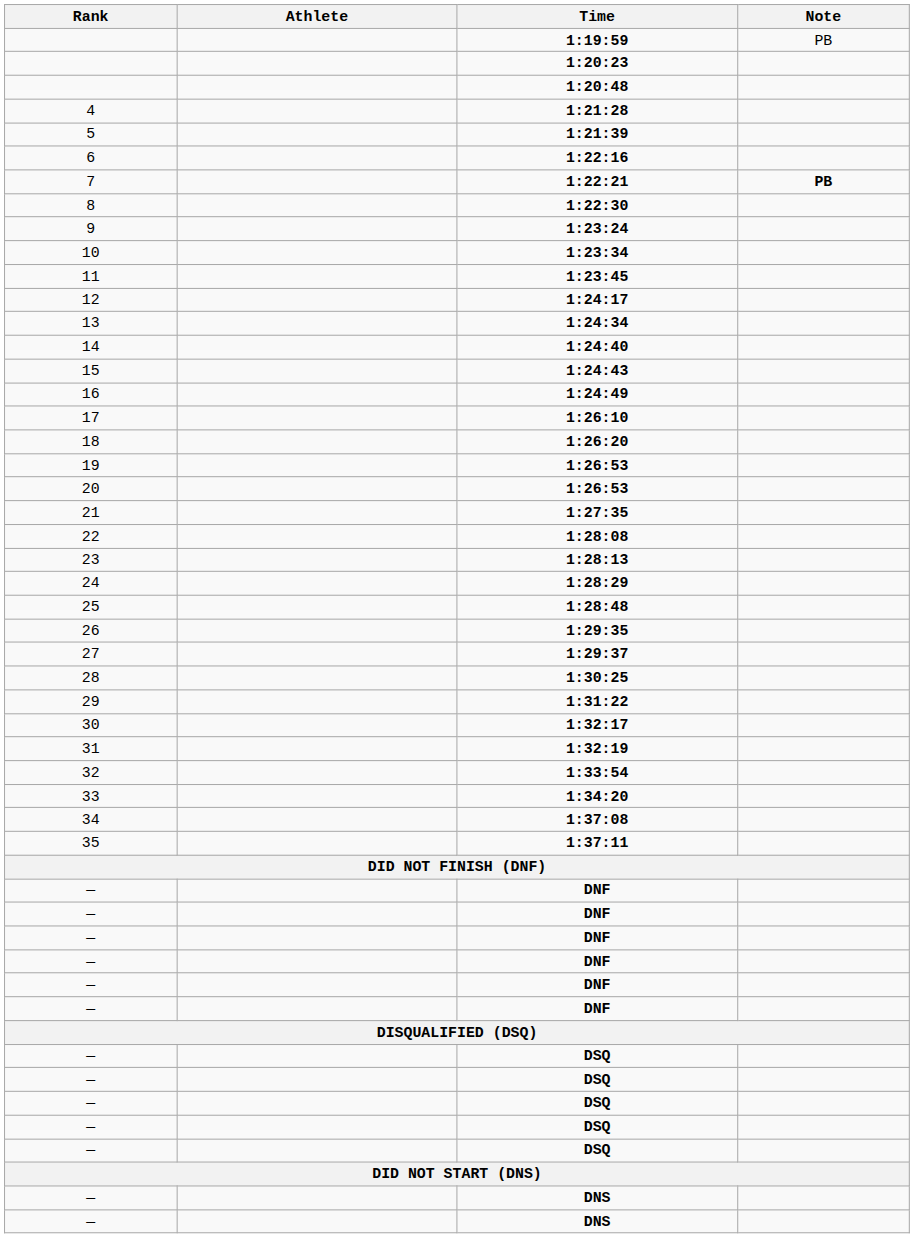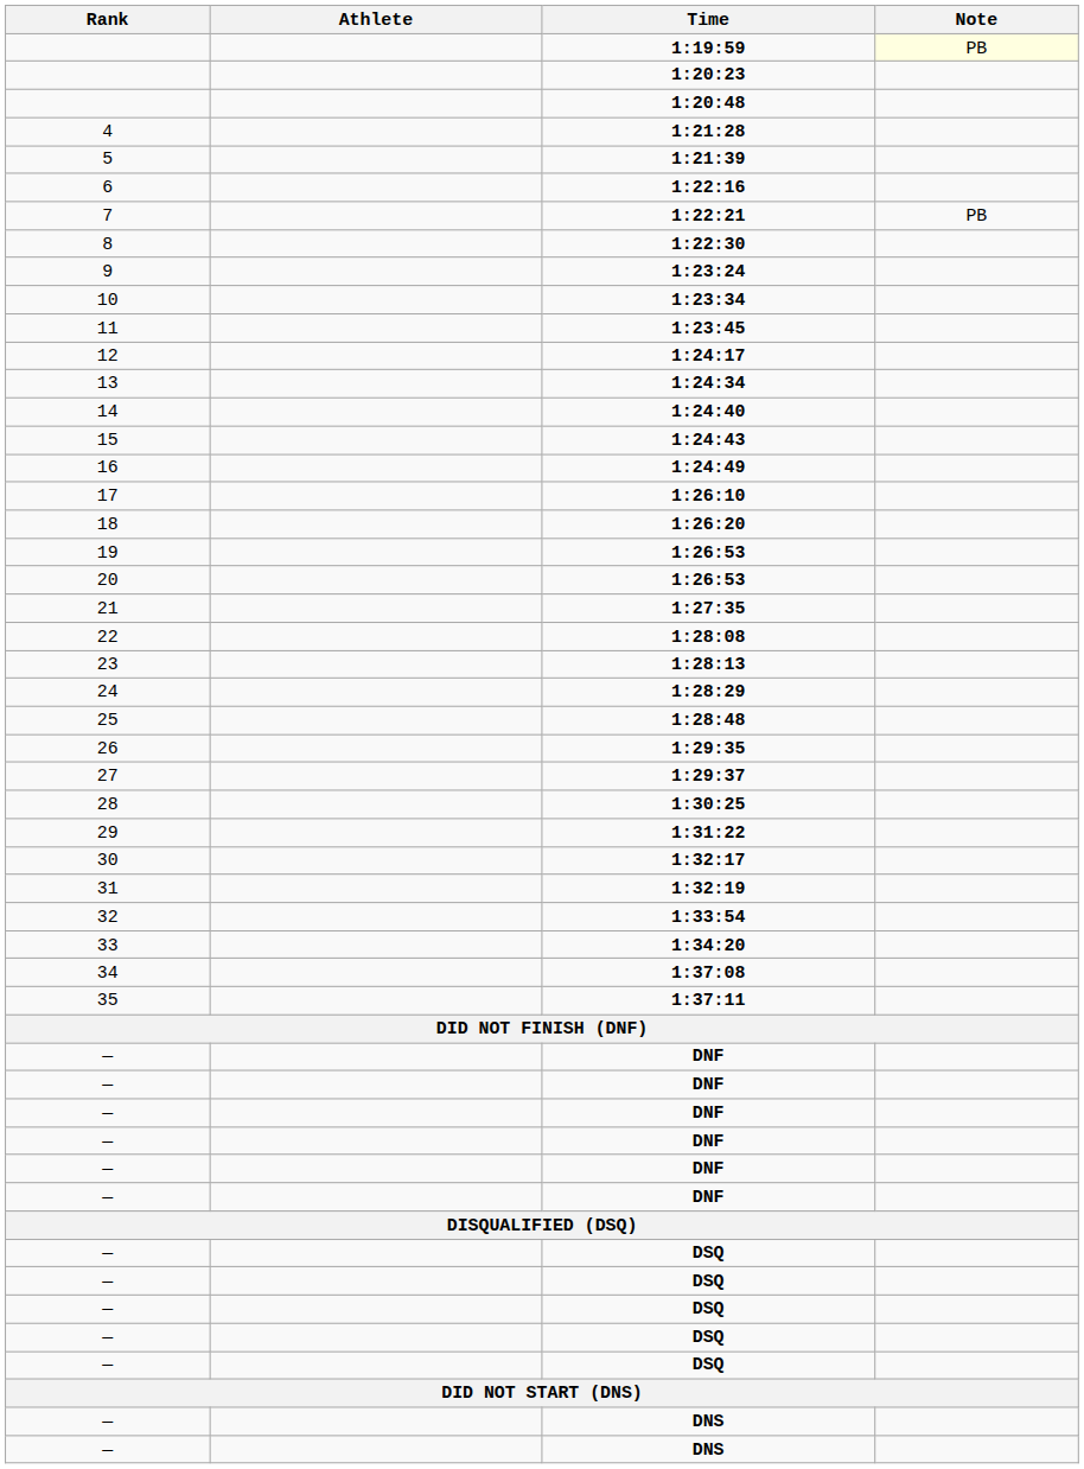1:19:59 | Note: no background -> lightyellow background
1:22:21 | Note: bold -> normal
